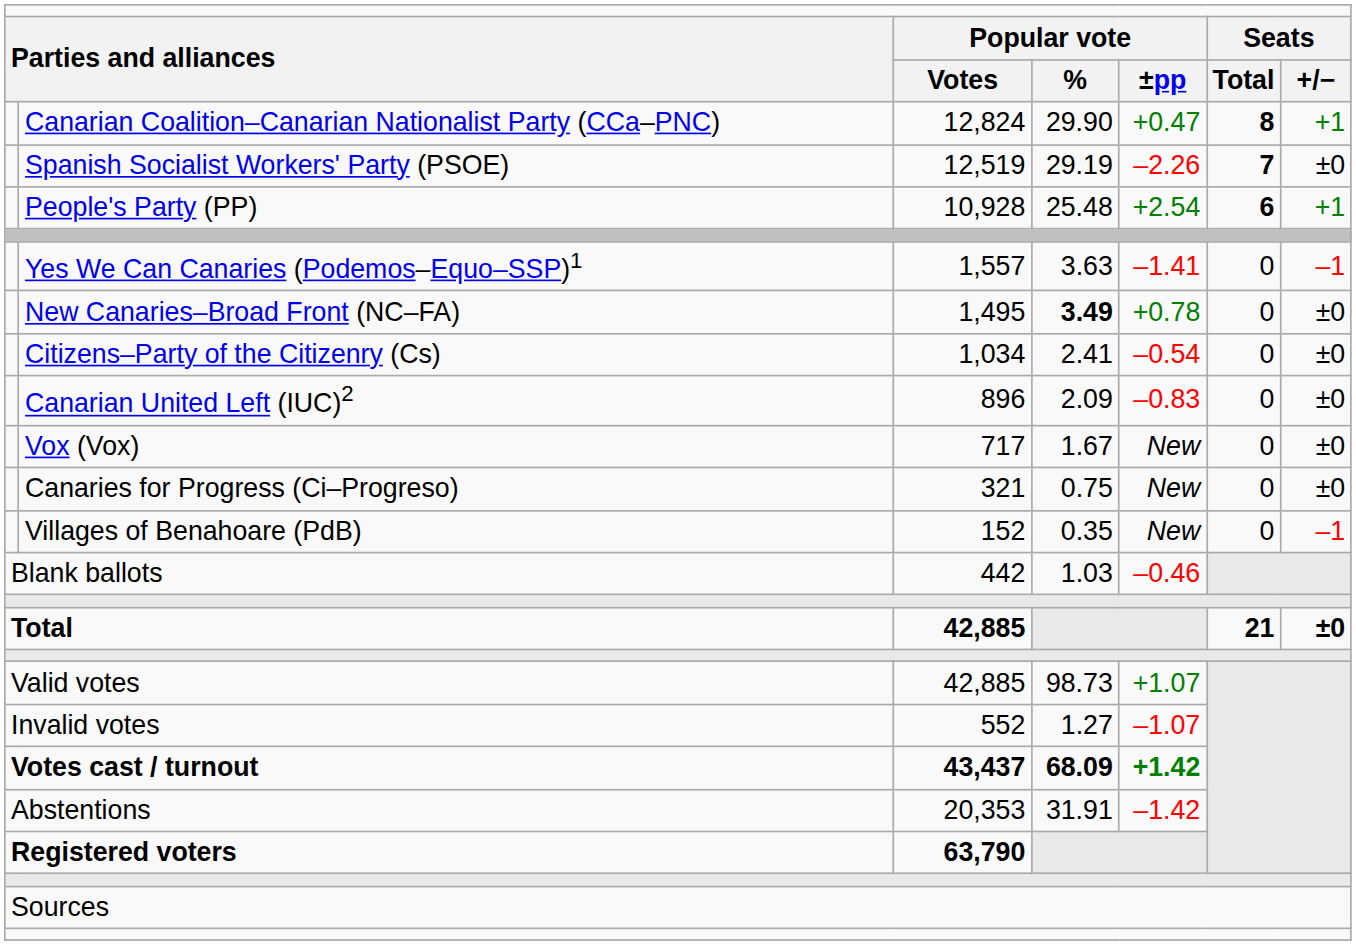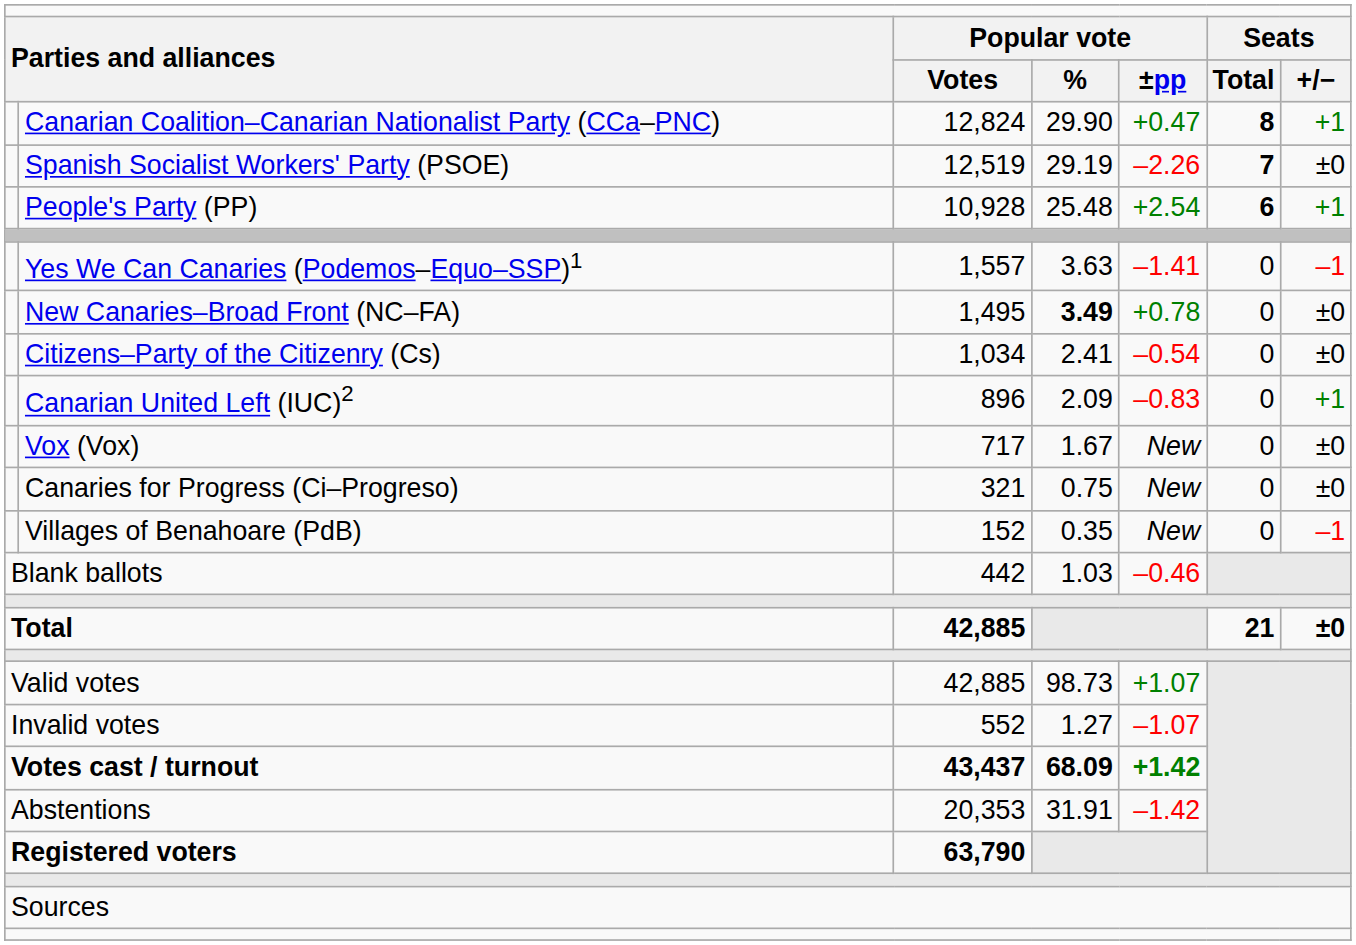Canarian United Left (IUC)2 | column 7: ±0 -> +1
